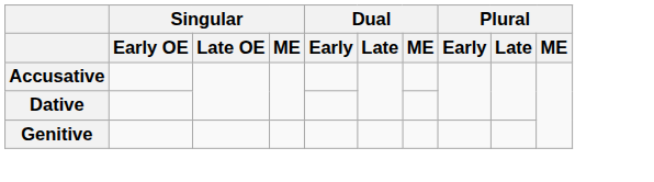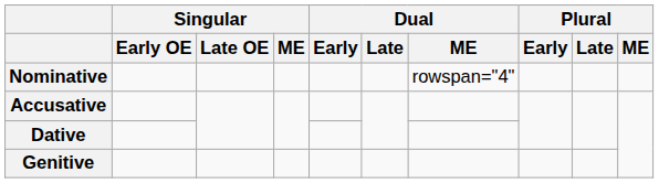+ row: Nominative | rowspan="4"
